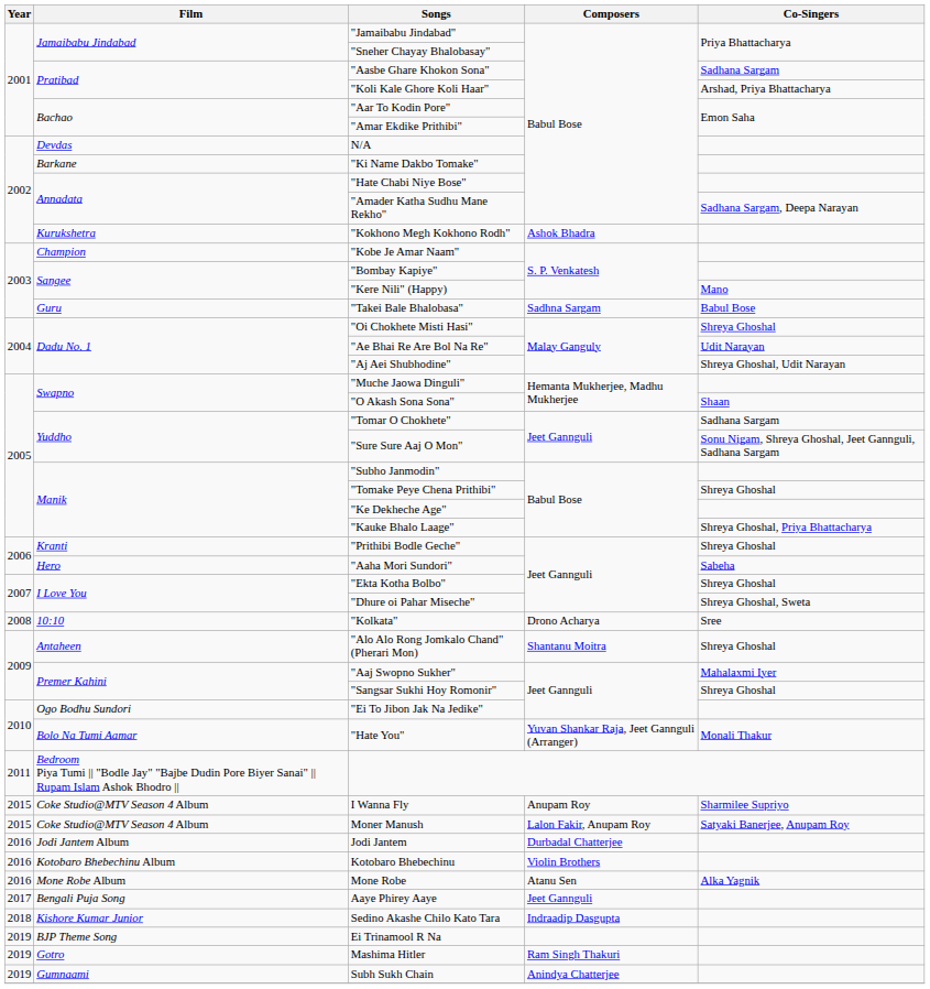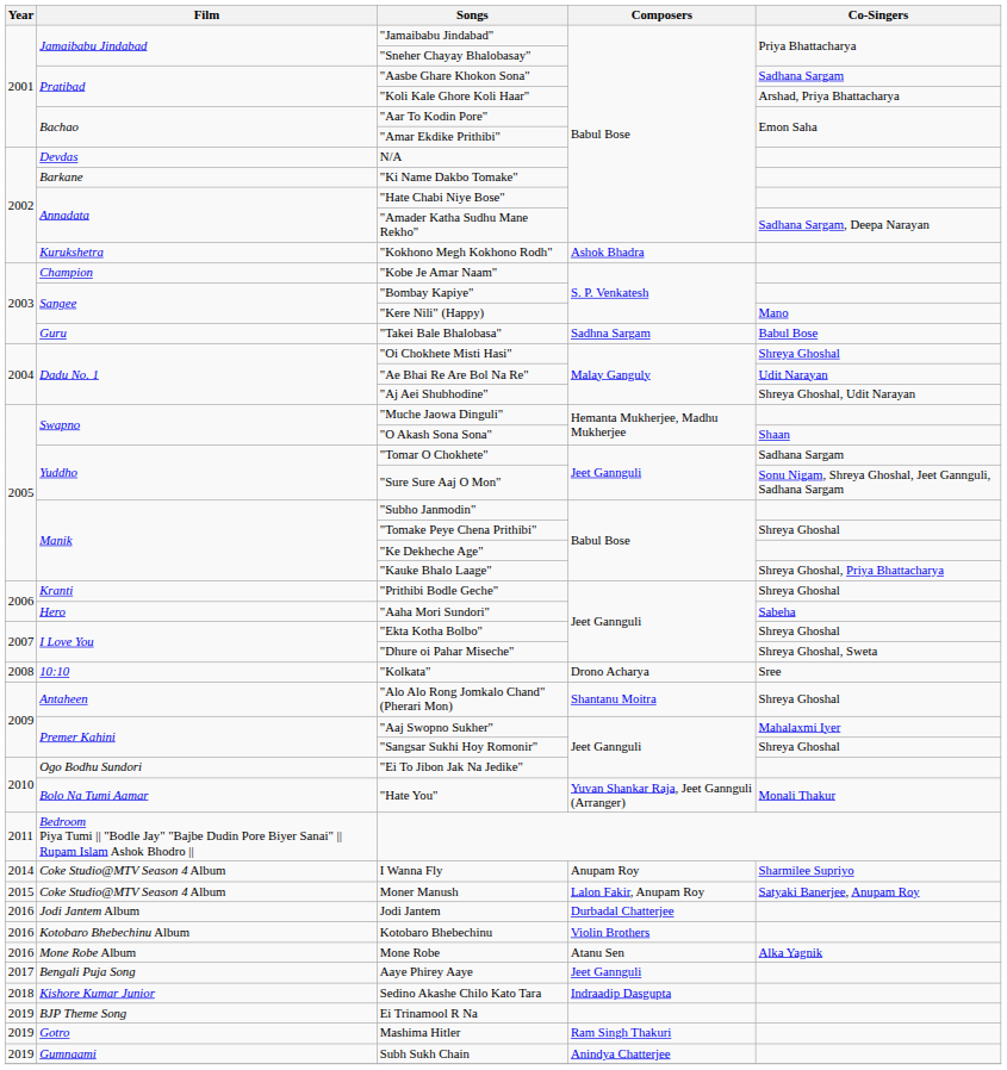I Wanna Fly | Year: 2015 -> 2014
